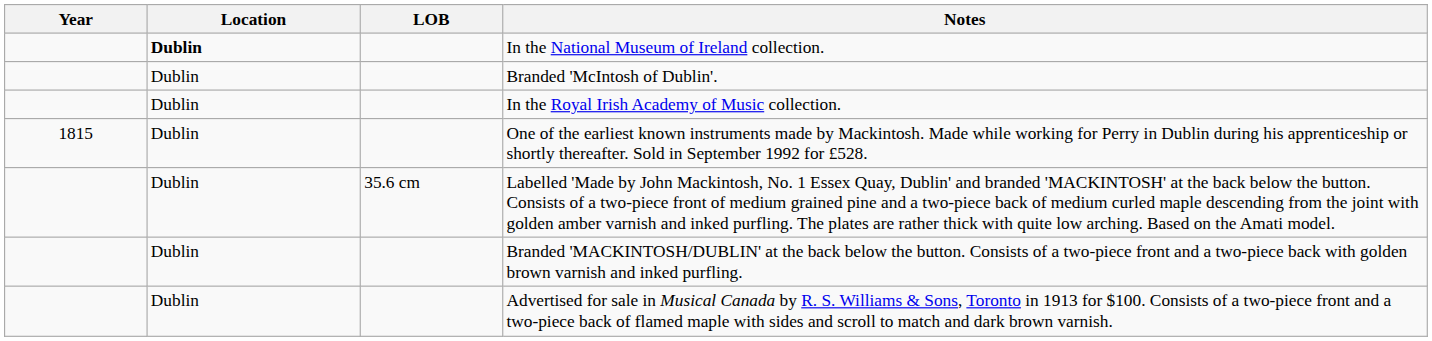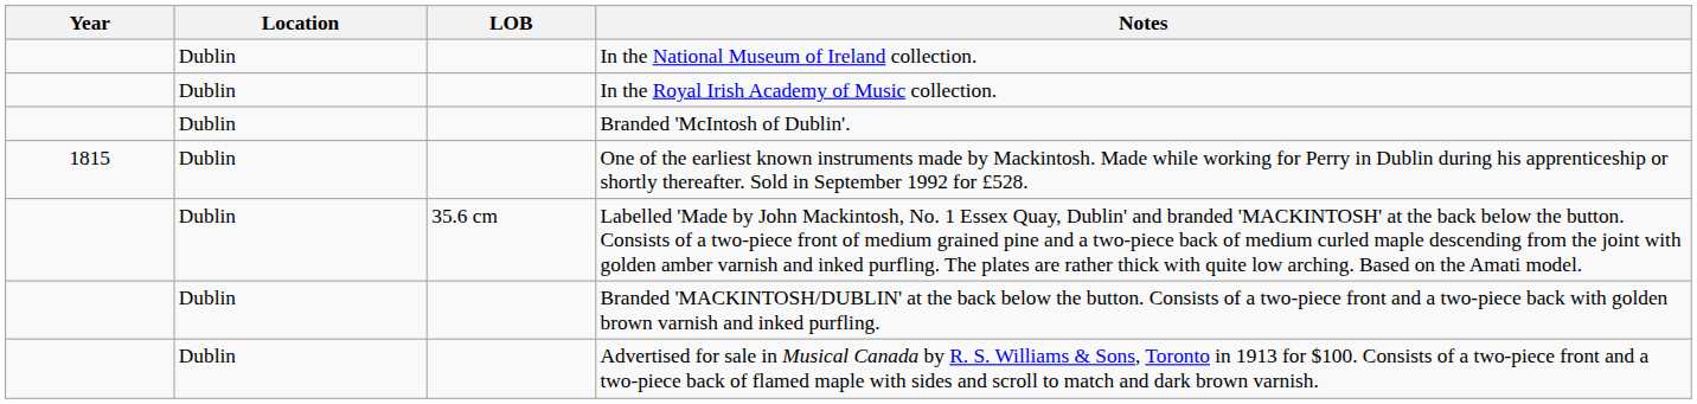In the National Museum of Ireland collection. | Location: bold -> normal
rows swapped: In the Royal Irish Academy of Music collection. <-> Branded 'McIntosh of Dublin'.
